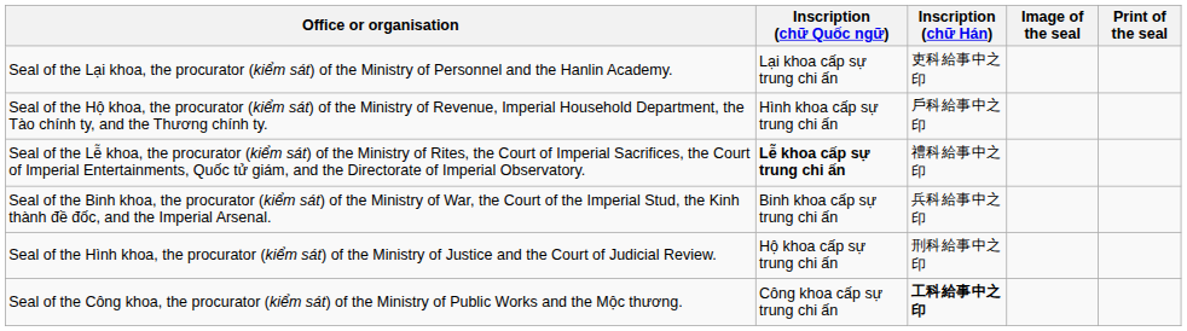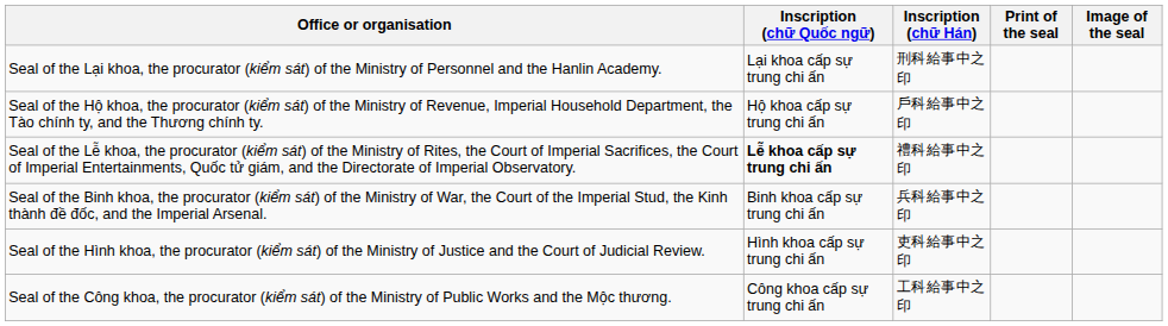columns swapped: Image of the seal <-> Print of the seal
row 2 | Inscription (chữ Hán): 吏科給事中之印 -> 刑科給事中之印
row 3 | Inscription (chữ Quốc ngữ): Hình khoa cấp sự trung chi ấn -> Hộ khoa cấp sự trung chi ấn
row 6 | Inscription (chữ Quốc ngữ): Hộ khoa cấp sự trung chi ấn -> Hình khoa cấp sự trung chi ấn
row 6 | Inscription (chữ Hán): 刑科給事中之印 -> 吏科給事中之印
row 7 | Inscription (chữ Hán): bold -> normal
